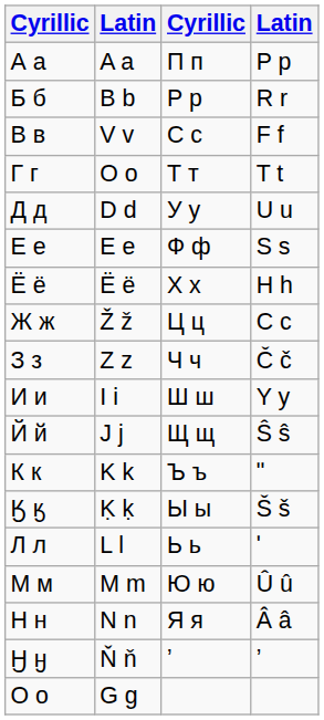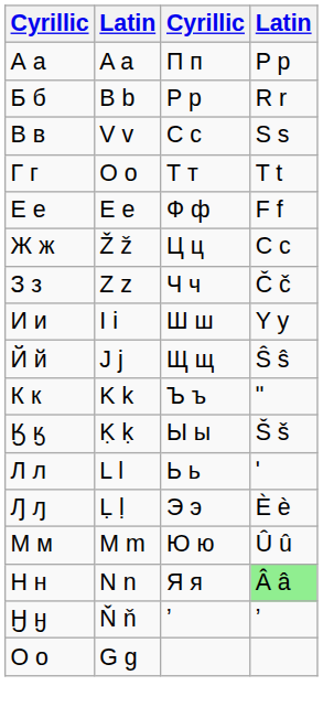В в | column 4: F f -> S s
- row: Д д | D d | У у | U u
Е е | column 4: S s -> F f
- row: Ё ё | Ë ë | Х х | H h
+ row: Ԓ ԓ | Ḷ ḷ | Э э | È è
Н н | column 4: no background -> lightgreen background
